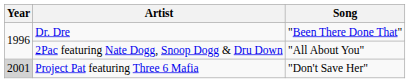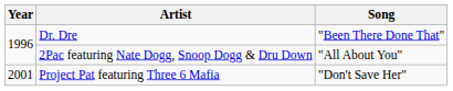Project Pat featuring Three 6 Mafia | Year: lightgrey background -> no background
